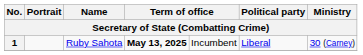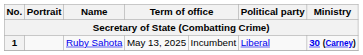1 | column 4: bold -> normal
1 | Ministry: normal -> bold
